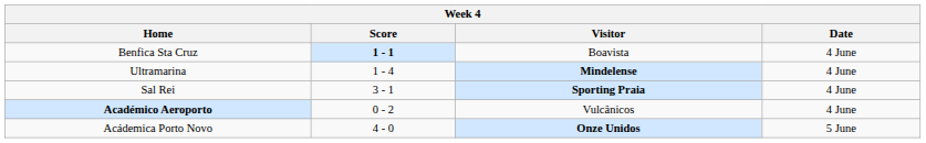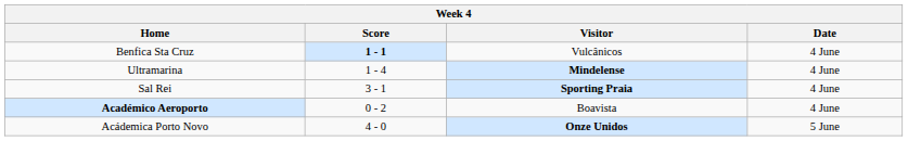Benfica Sta Cruz | Visitor: Boavista -> Vulcânicos
Académico Aeroporto | Visitor: Vulcânicos -> Boavista
